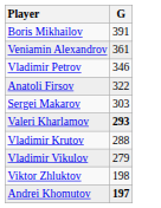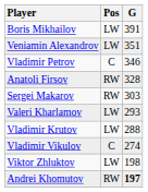+ column: Pos | LW | LW | C | RW | RW | LW | LW | C | LW | RW
Veniamin Alexandrov | G: 361 -> 351
Anatoli Firsov | G: 322 -> 328
Valeri Kharlamov | G: bold -> normal
Vladimir Vikulov | G: 279 -> 274
